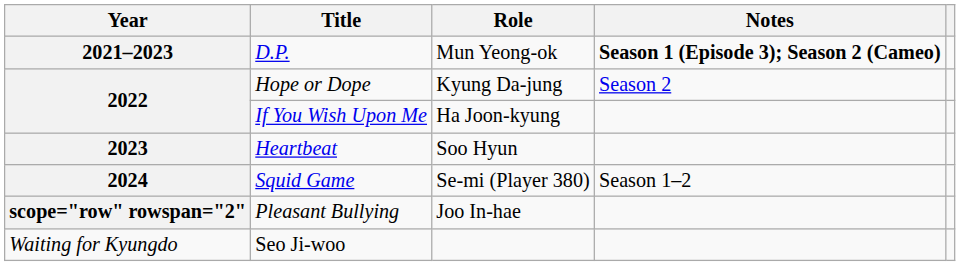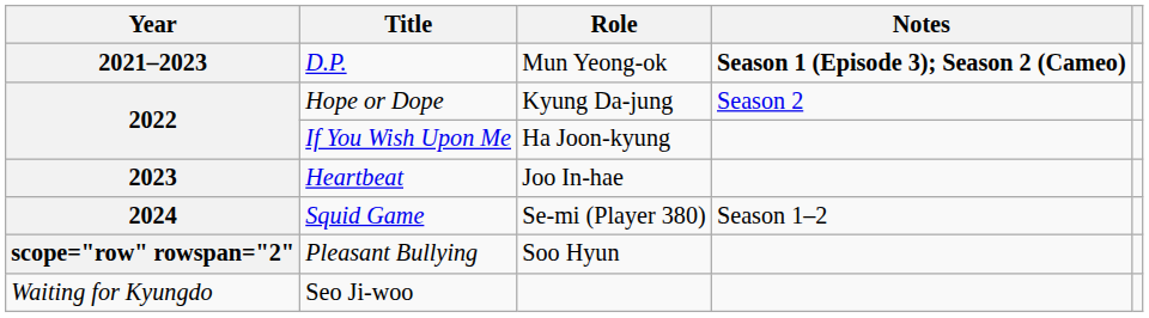Heartbeat | Role: Soo Hyun -> Joo In-hae
Pleasant Bullying | Role: Joo In-hae -> Soo Hyun
